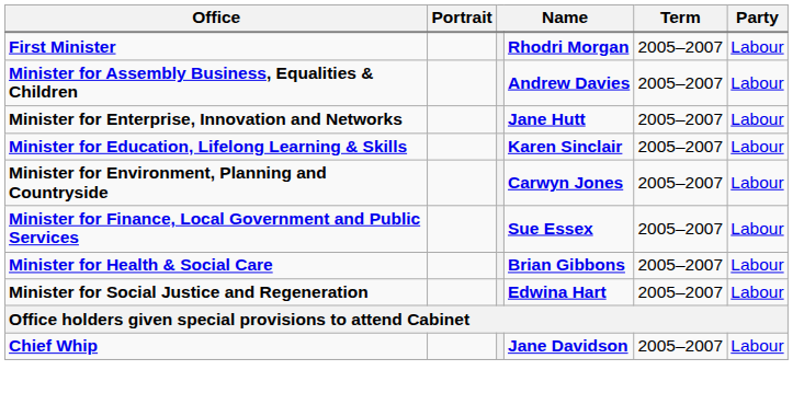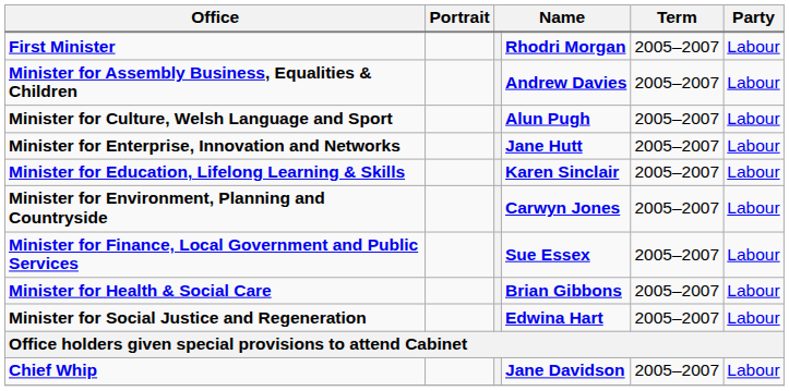+ row: Minister for Culture, Welsh Language and Sport | Alun Pugh | 2005–2007 | Labour
